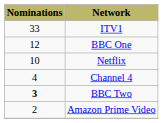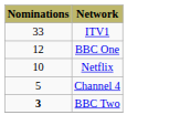Channel 4 | Nominations: 4 -> 5
- row: 2 | Amazon Prime Video
